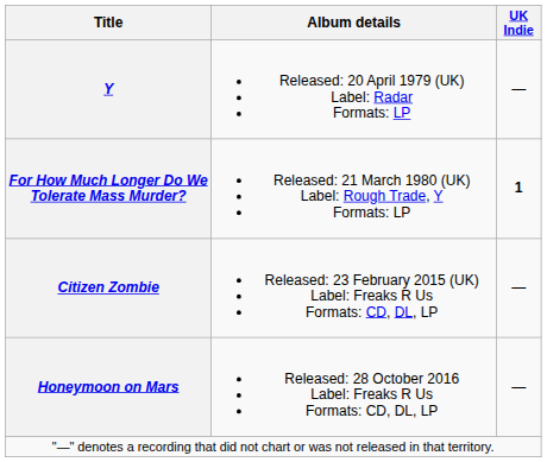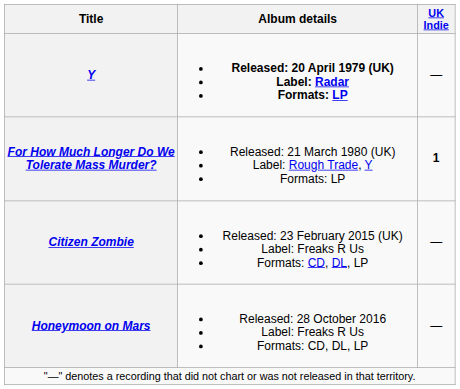Y | Album details: normal -> bold
